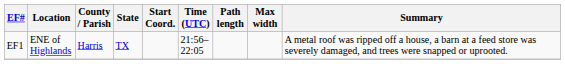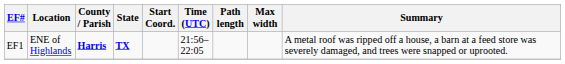EF1 | County / Parish: normal -> bold
EF1 | State: normal -> bold
